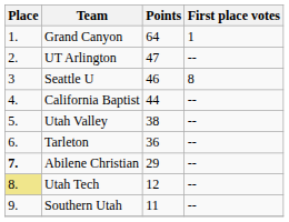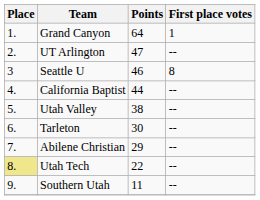Tarleton | Points: 36 -> 30
Abilene Christian | Place: bold -> normal
Utah Tech | Points: 12 -> 22
